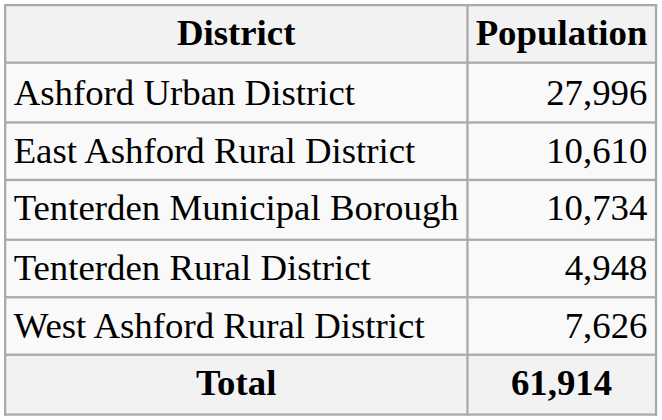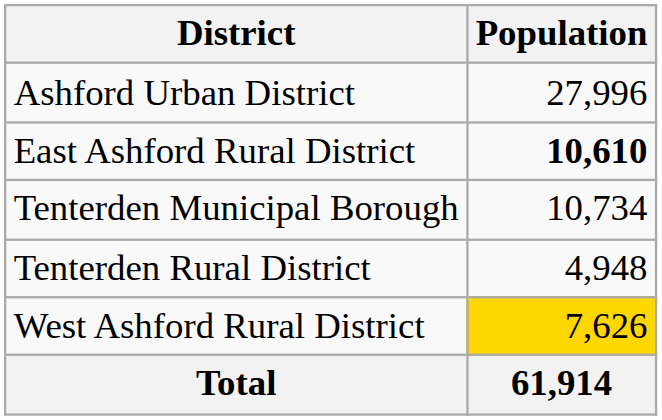East Ashford Rural District | Population: normal -> bold
West Ashford Rural District | Population: no background -> gold background
